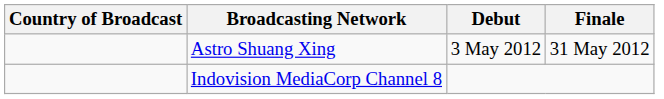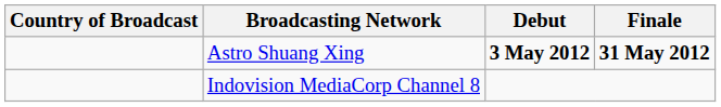Astro Shuang Xing | Debut: normal -> bold
Astro Shuang Xing | Finale: normal -> bold
